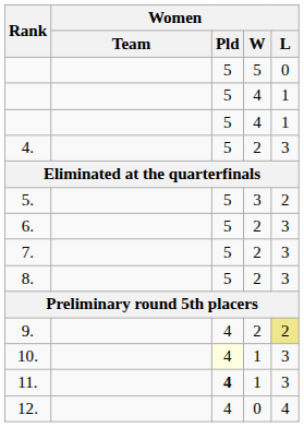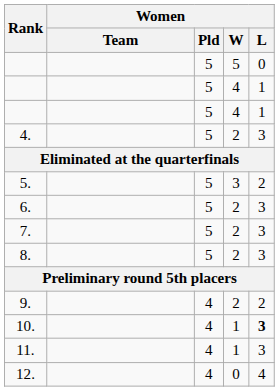9. | Women / L: khaki background -> no background
10. | Women / Pld: lightyellow background -> no background
10. | Women / L: normal -> bold
11. | Women / Pld: bold -> normal
